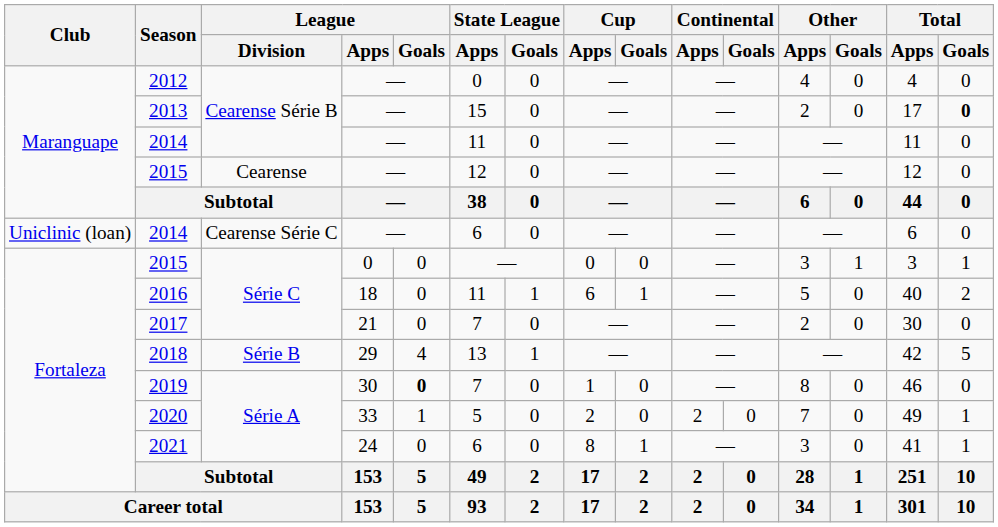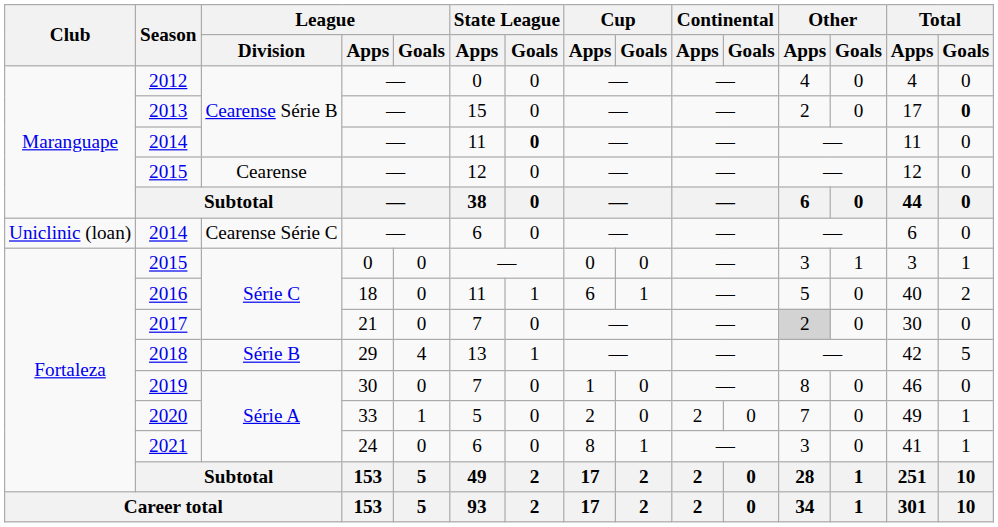2014 / Cearense Série B | State League / Goals: normal -> bold
2017 | Other / Apps: no background -> lightgrey background
2019 | League / Goals: bold -> normal
